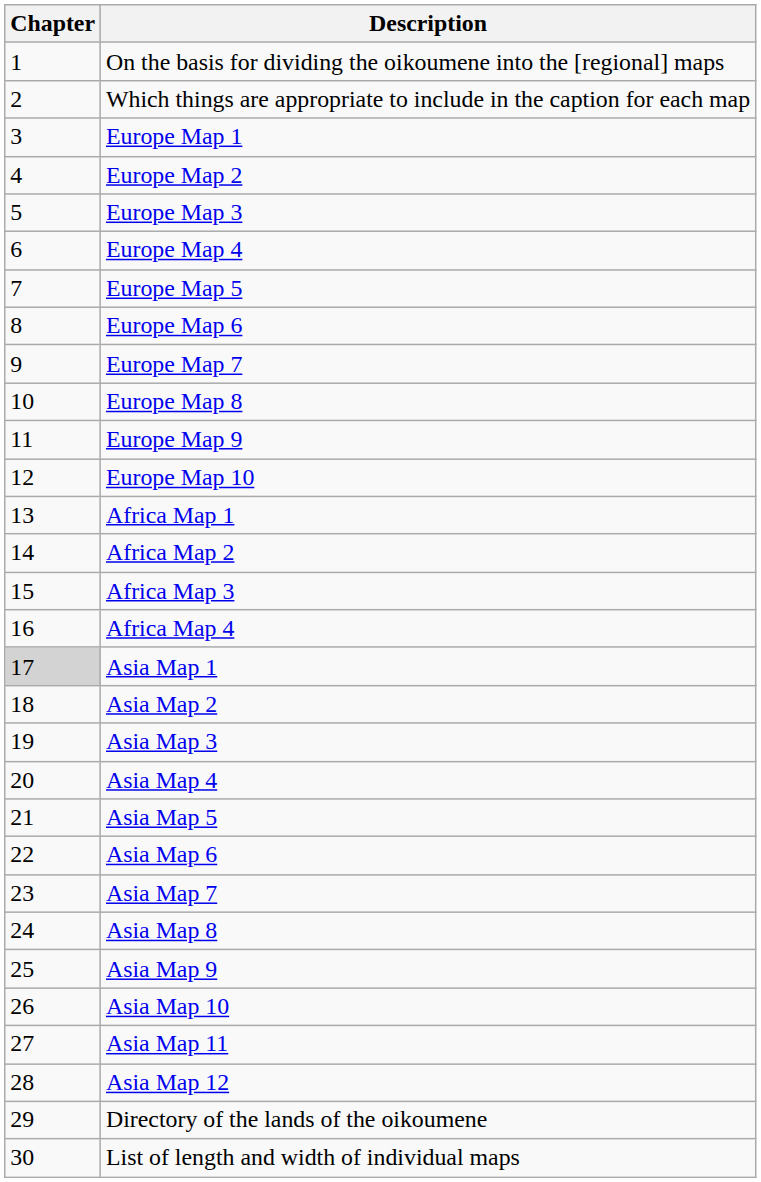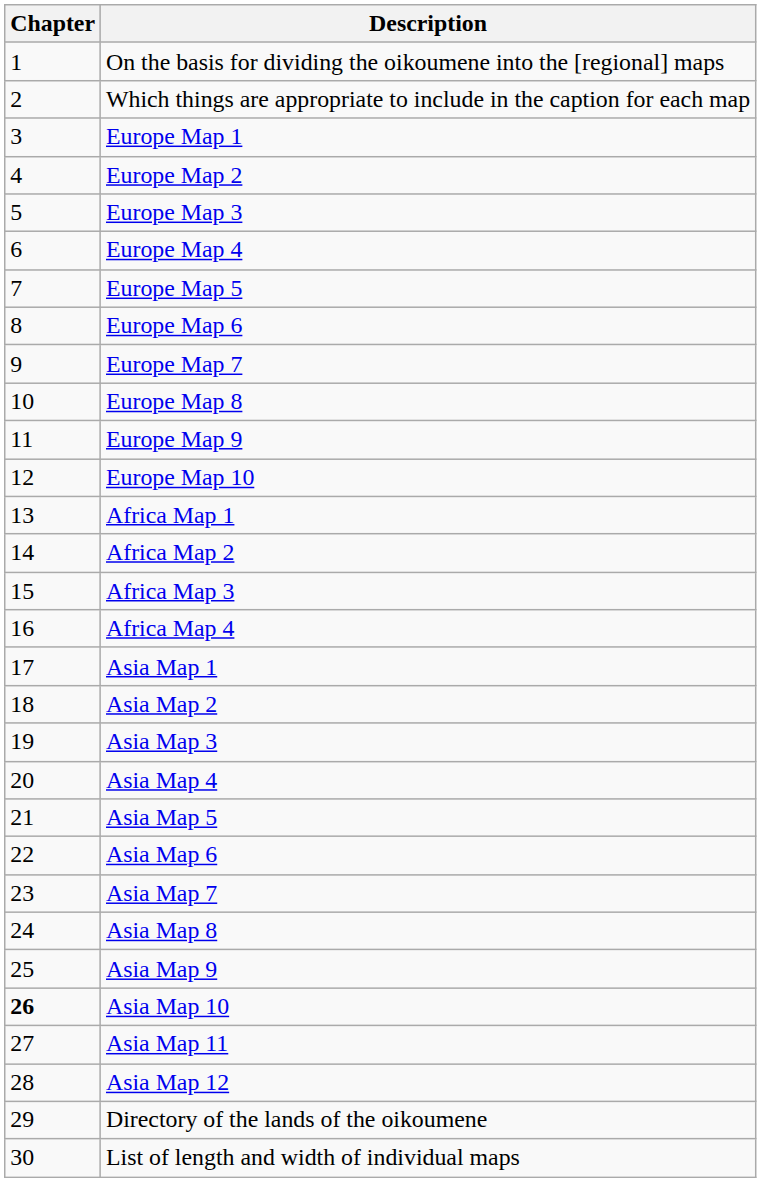Asia Map 1 | Chapter: lightgrey background -> no background
Asia Map 10 | Chapter: normal -> bold
